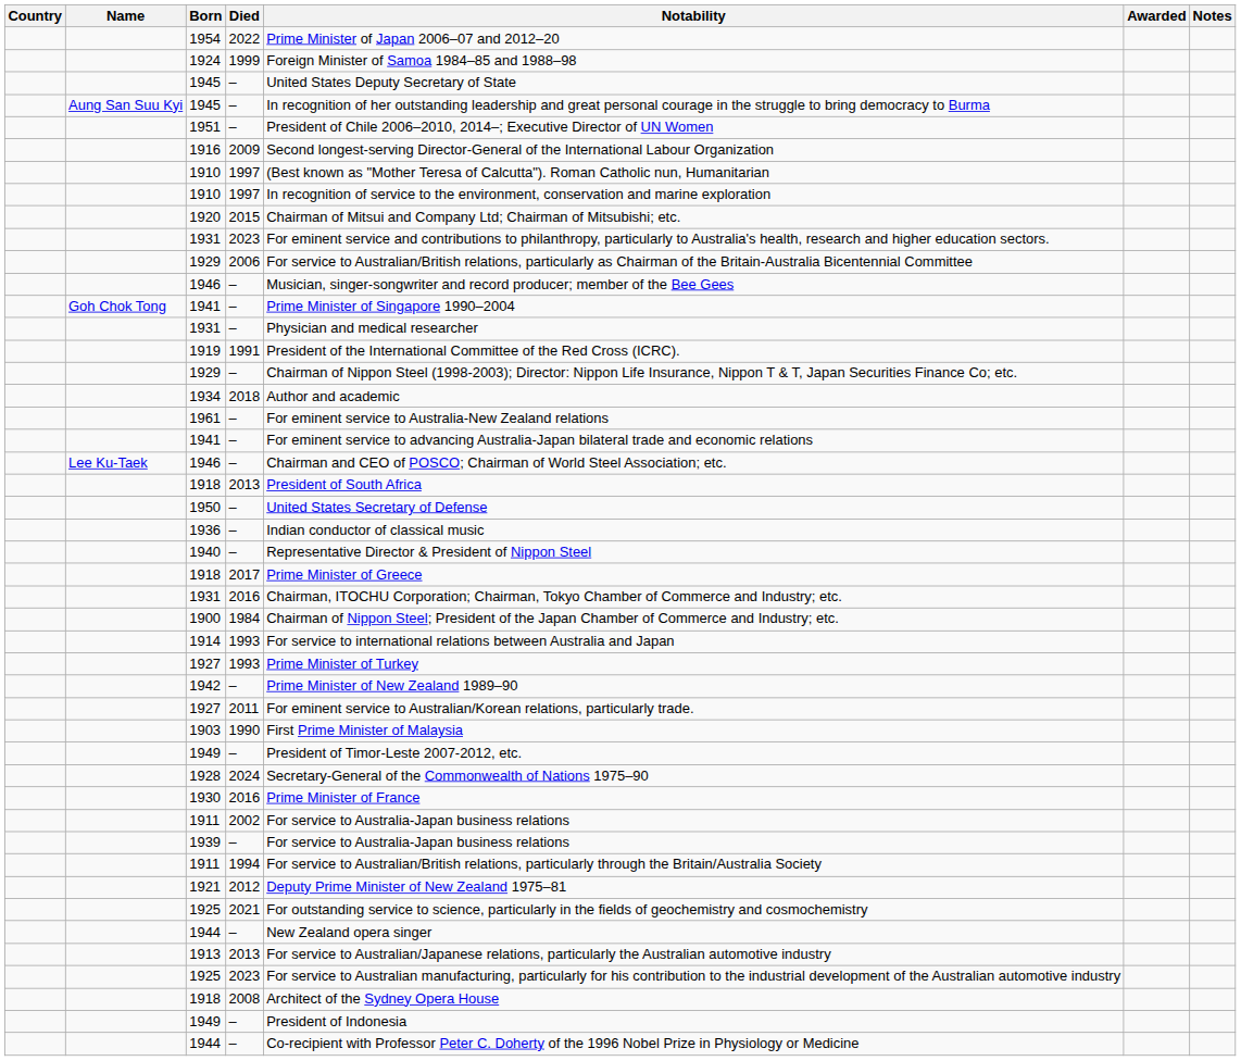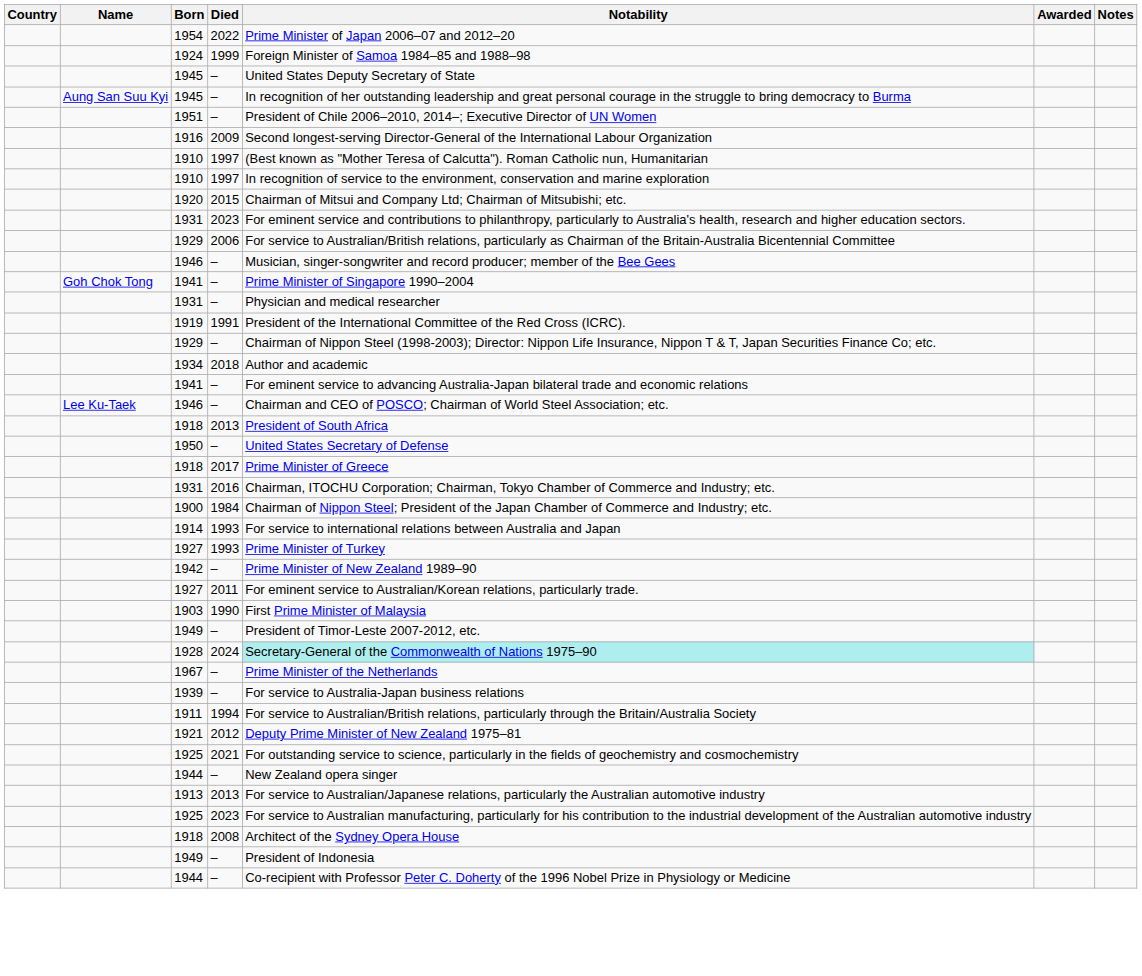- row: 1961 | – | For eminent service to Australia-New Zealand relations
- row: 1936 | – | Indian conductor of classical music
- row: 1940 | – | Representative Director & President of Nippon Steel
1928 | Notability: no background -> paleturquoise background
- row: 1930 | 2016 | Prime Minister of France
+ row: 1967 | – | Prime Minister of the Netherlands
- row: 1911 | 2002 | For service to Australia-Japan business relations
